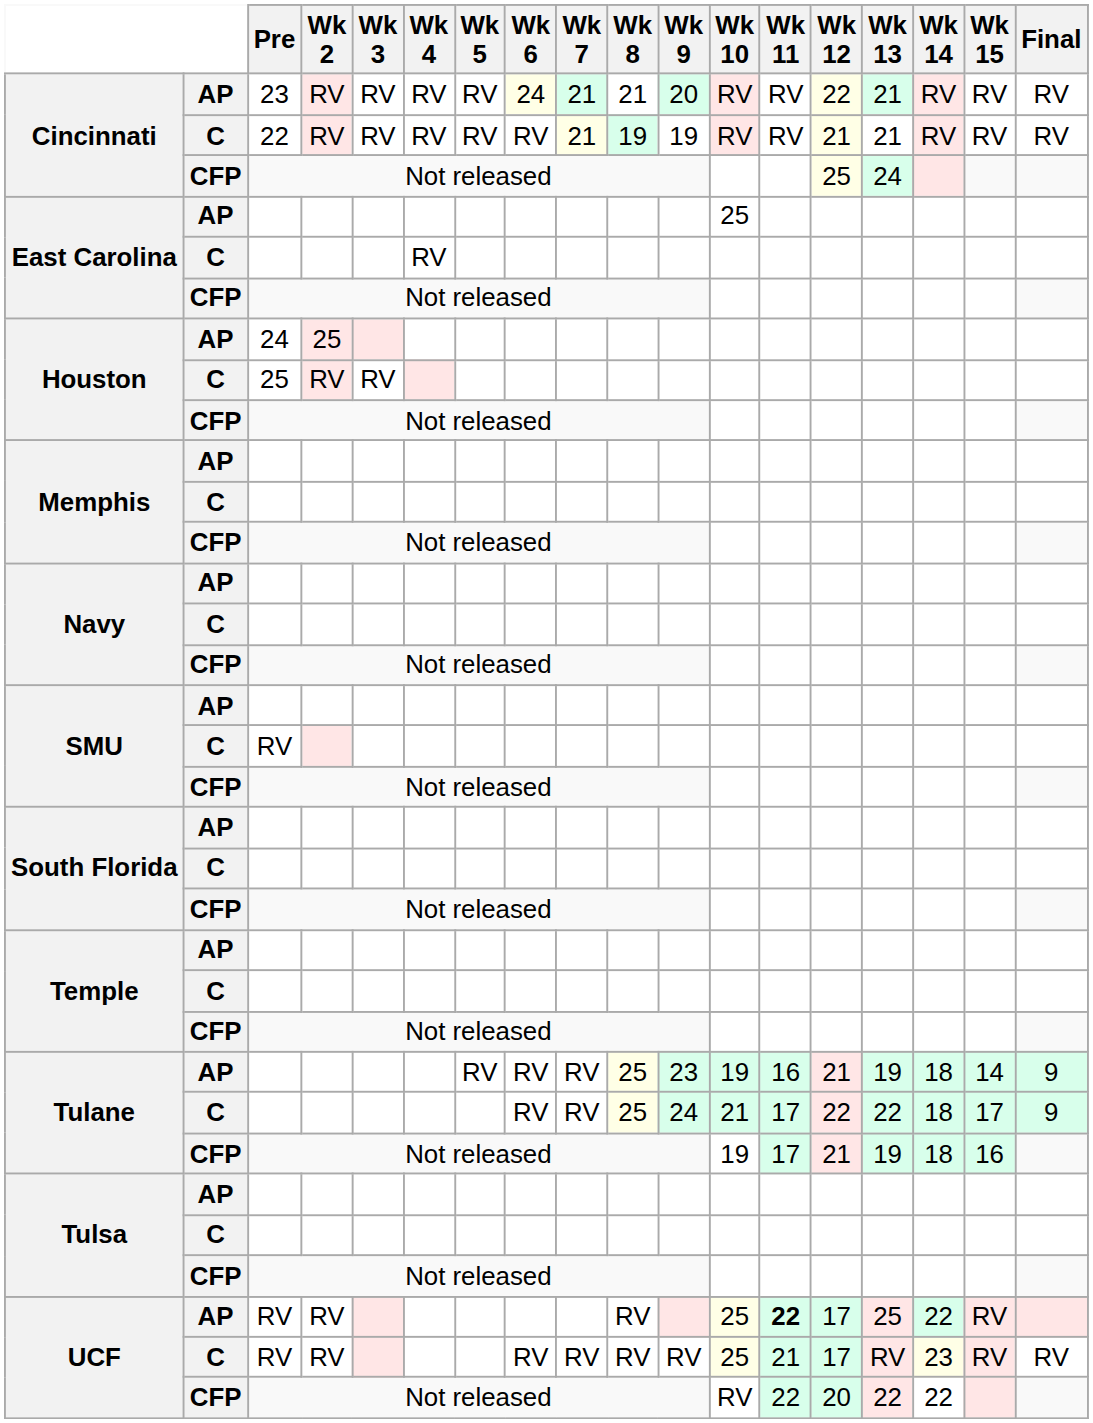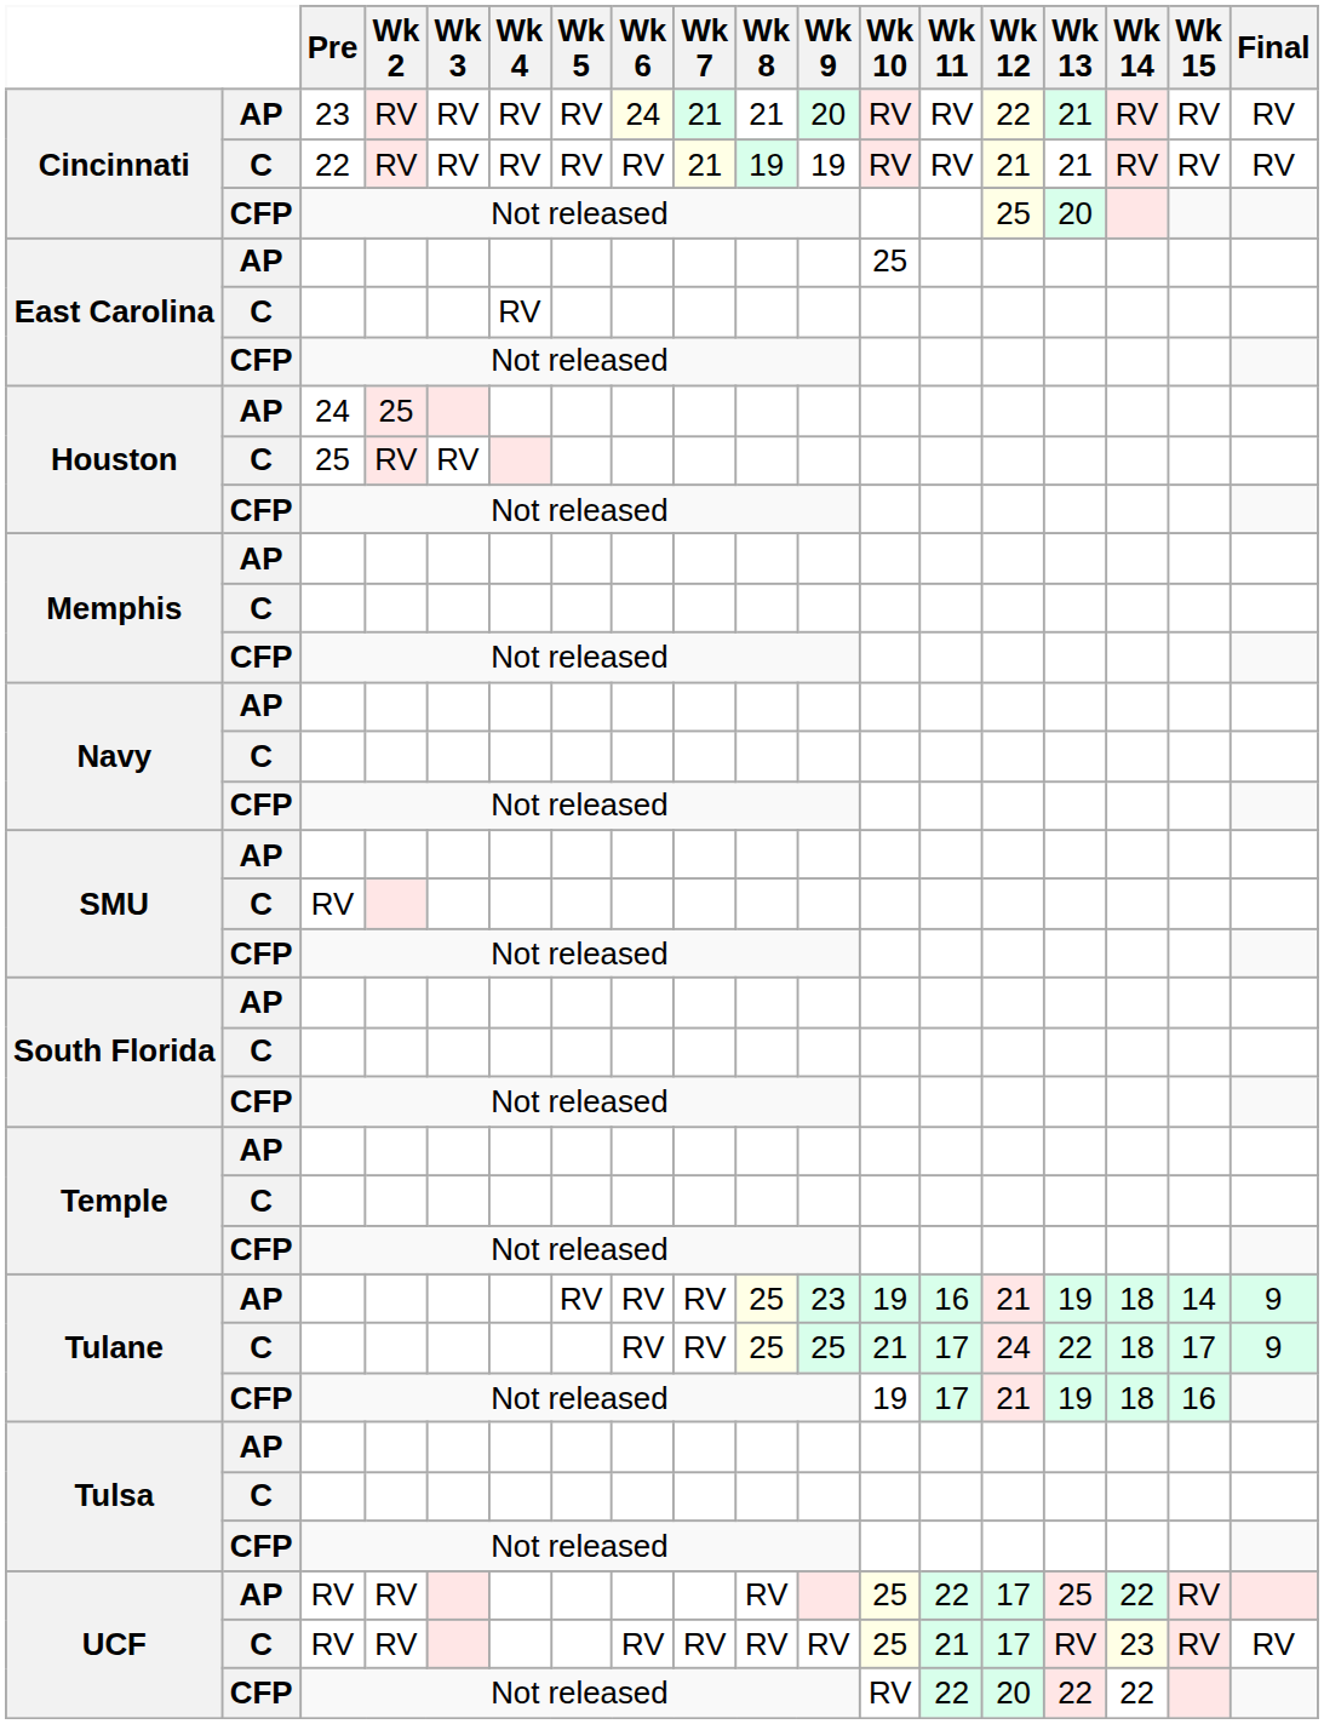Cincinnati / CFP | Wk 13: 24 -> 20
Tulane / C | Wk 9: 24 -> 25
Tulane / C | Wk 12: 22 -> 24
UCF / AP | Wk 11: bold -> normal
